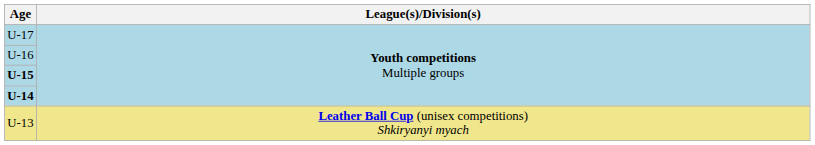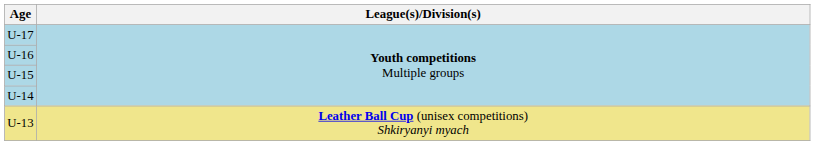U-15 | Age: bold -> normal
U-14 | Age: bold -> normal
